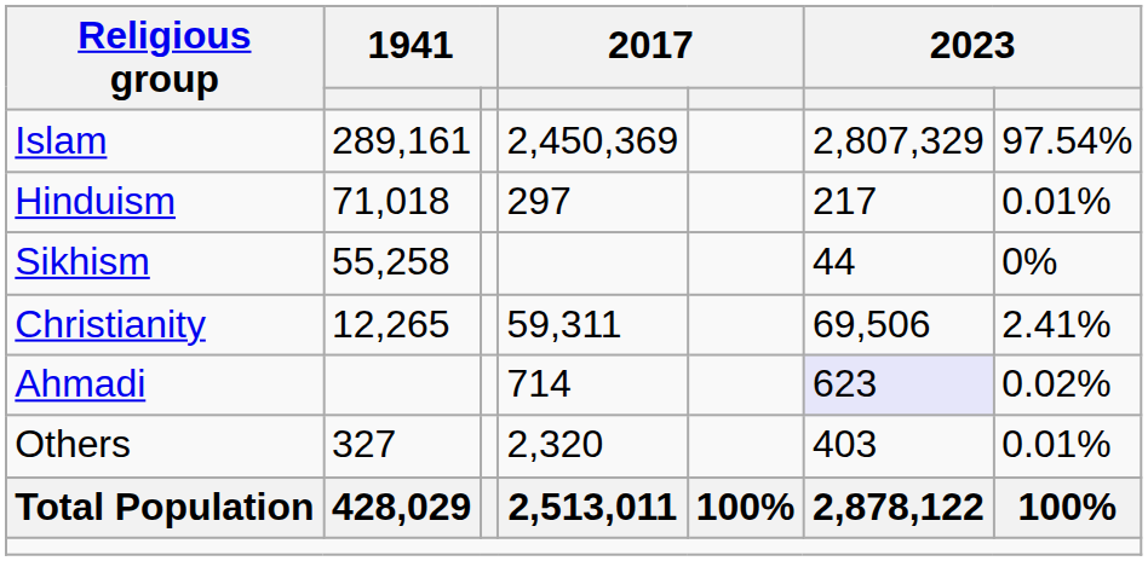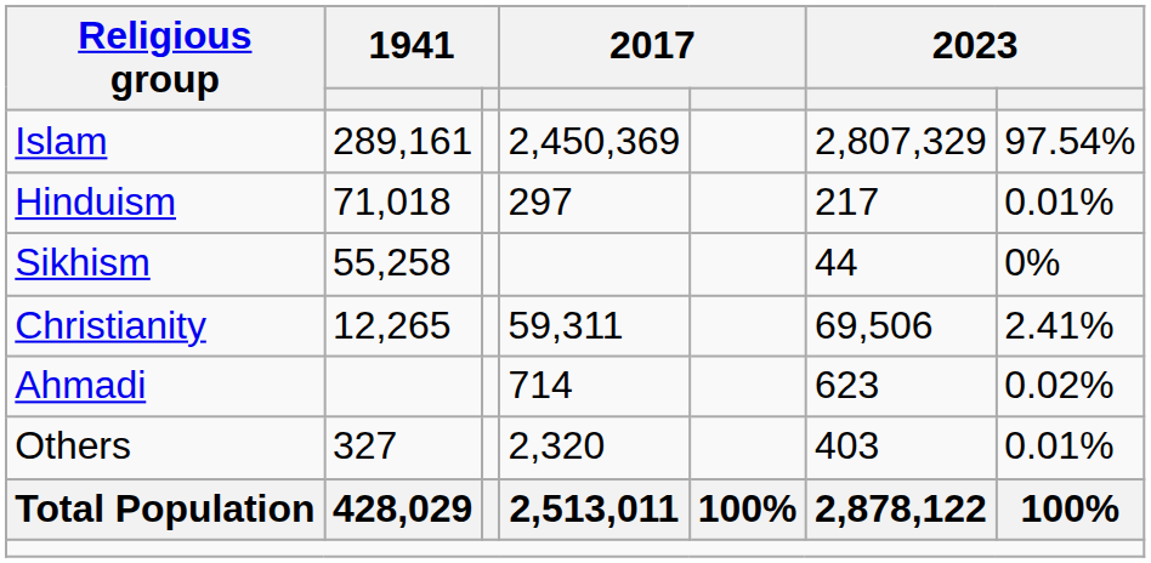Ahmadi | column 6: lavender background -> no background
